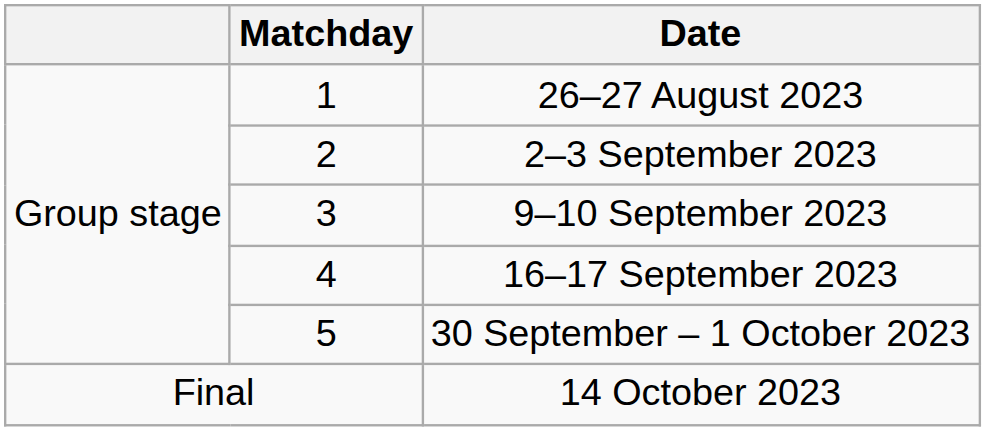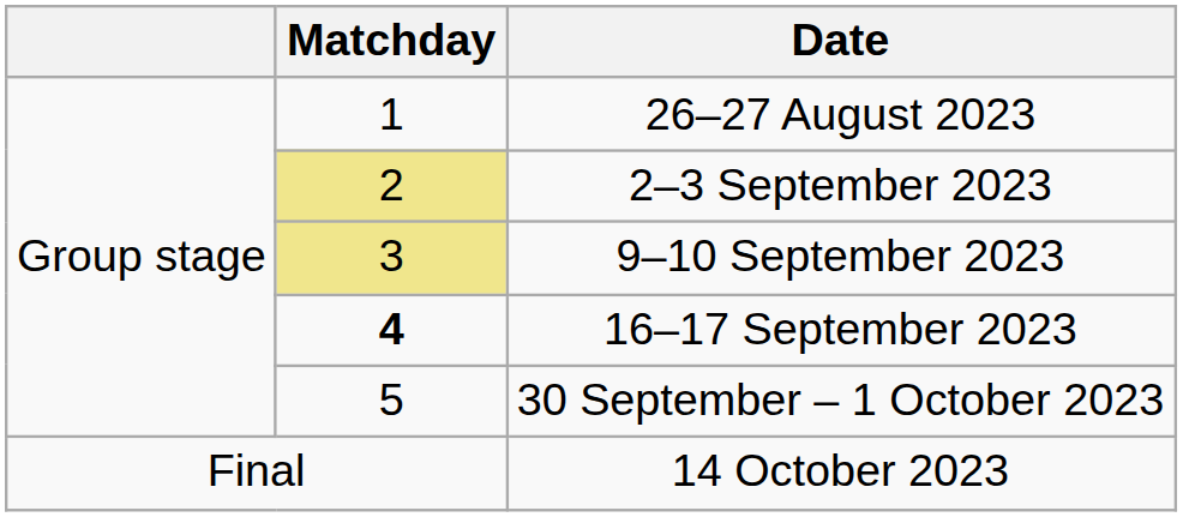2–3 September 2023 | Matchday: no background -> khaki background
9–10 September 2023 | Matchday: no background -> khaki background
16–17 September 2023 | Matchday: normal -> bold
